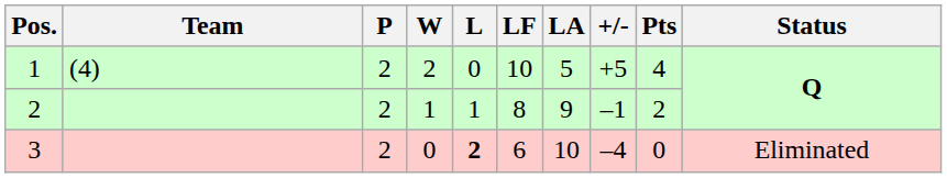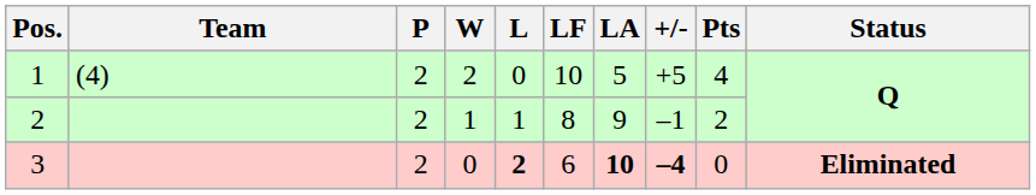3 | LA: normal -> bold
3 | +/-: normal -> bold
3 | Status: normal -> bold
